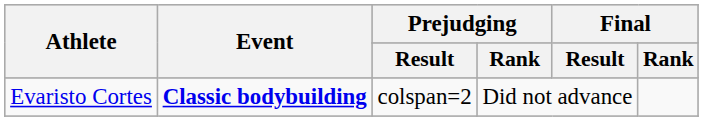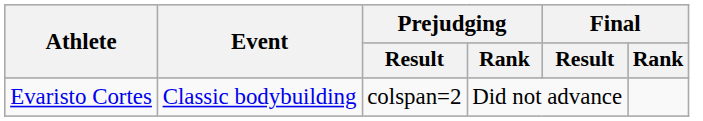Evaristo Cortes | Event: bold -> normal
